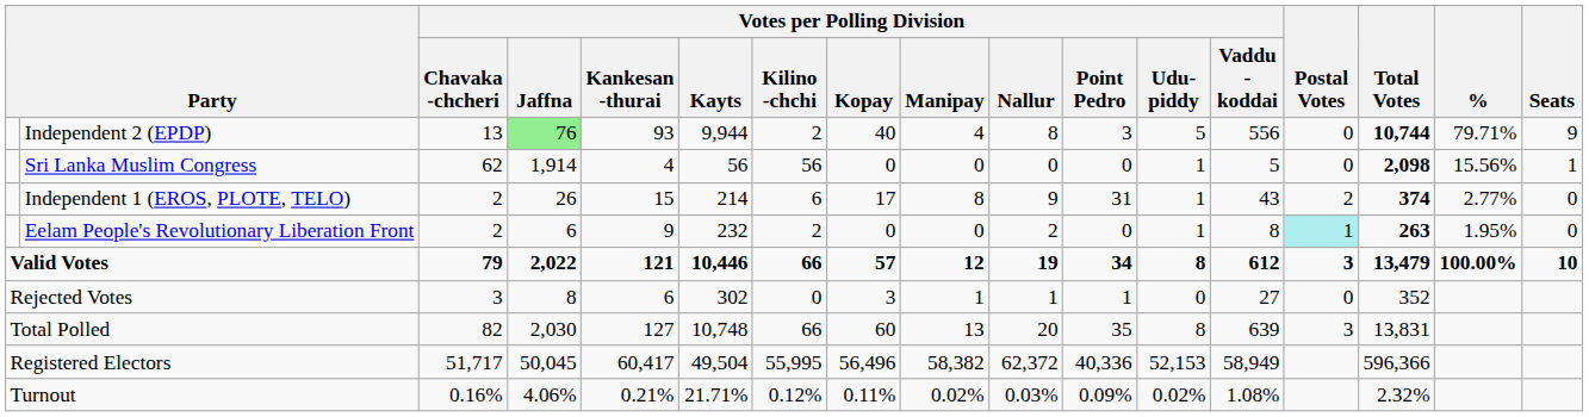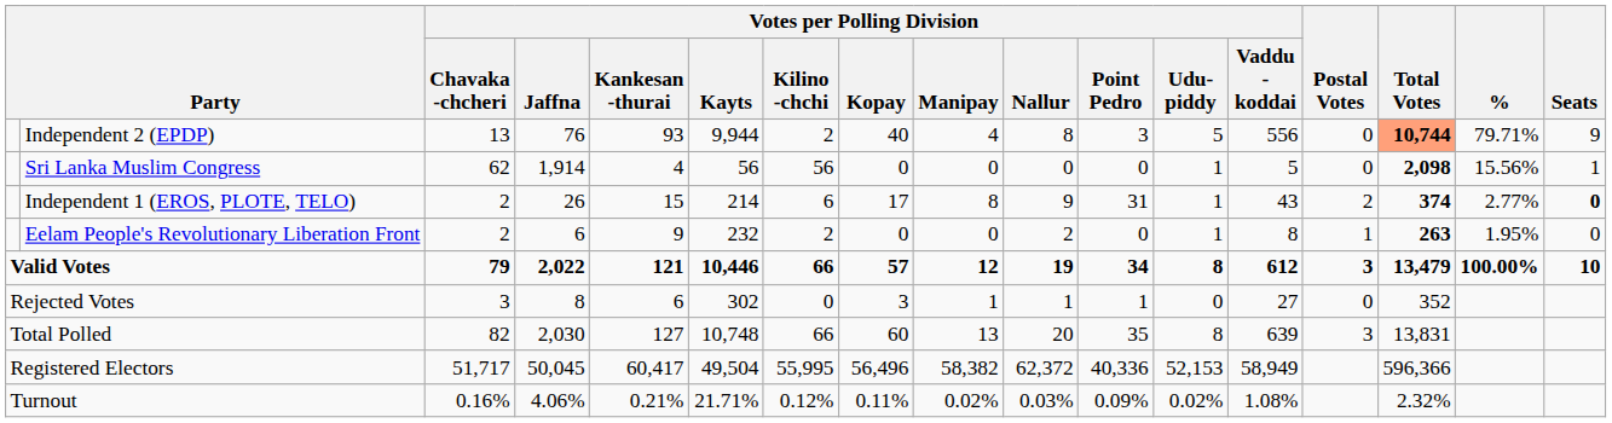Independent 2 (EPDP) | Votes per Polling Division / Jaffna: lightgreen background -> no background
Independent 2 (EPDP) | Total Votes: no background -> lightsalmon background
Independent 1 (EROS, PLOTE, TELO) | Seats: normal -> bold
Eelam People's Revolutionary Liberation Front | Postal Votes: paleturquoise background -> no background
